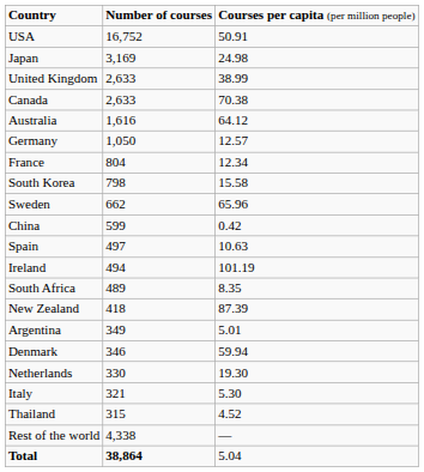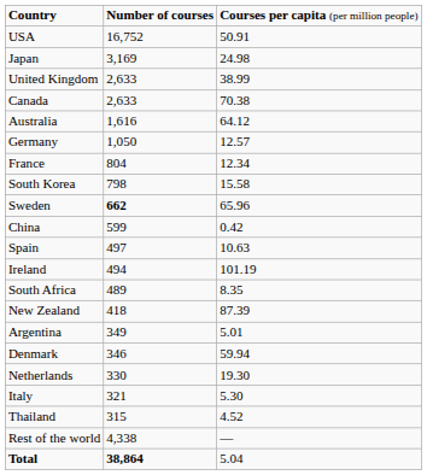Sweden | column 2: normal -> bold
